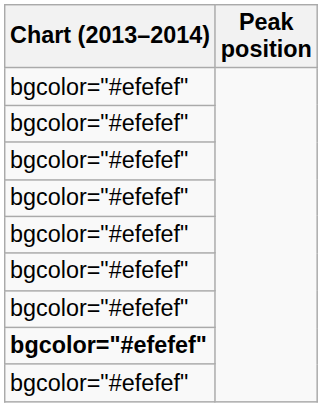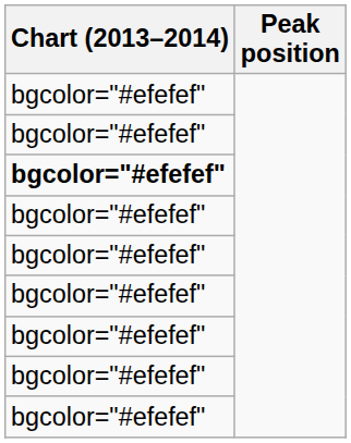row 4 | Chart (2013–2014): normal -> bold
row 9 | Chart (2013–2014): bold -> normal
